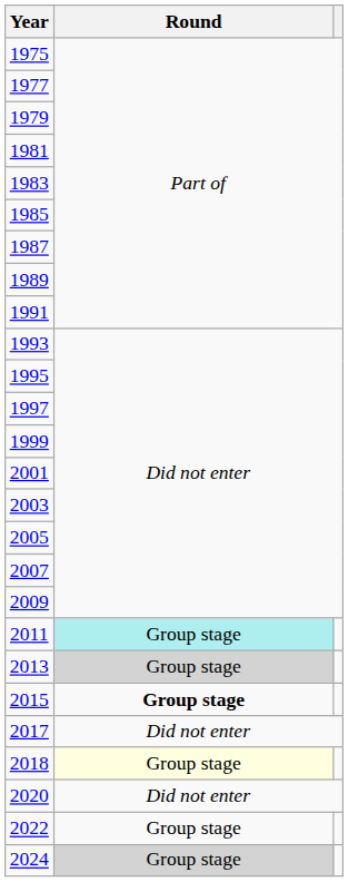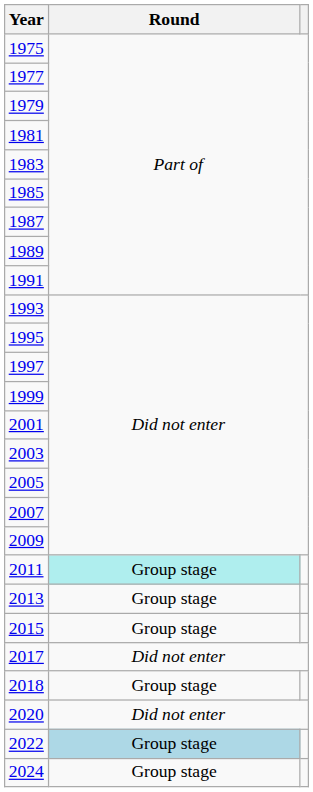2013 | Round: lightgrey background -> no background
2015 | Round: bold -> normal
2018 | Round: lightyellow background -> no background
2022 | Round: no background -> lightblue background
2024 | Round: lightgrey background -> no background
